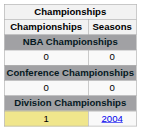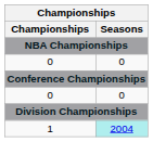1 | Championships: khaki background -> no background
1 | Seasons: no background -> paleturquoise background
